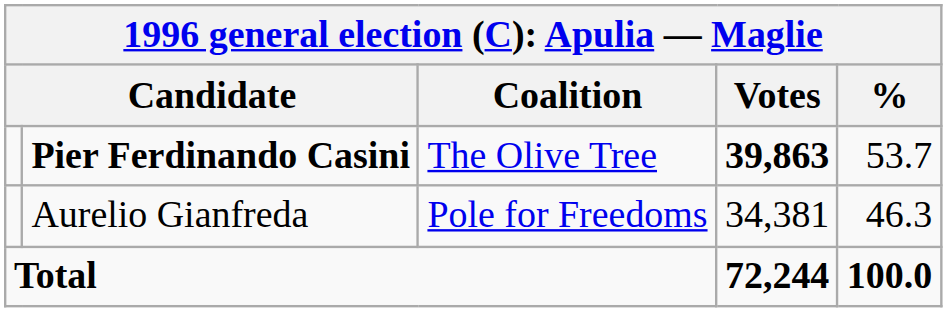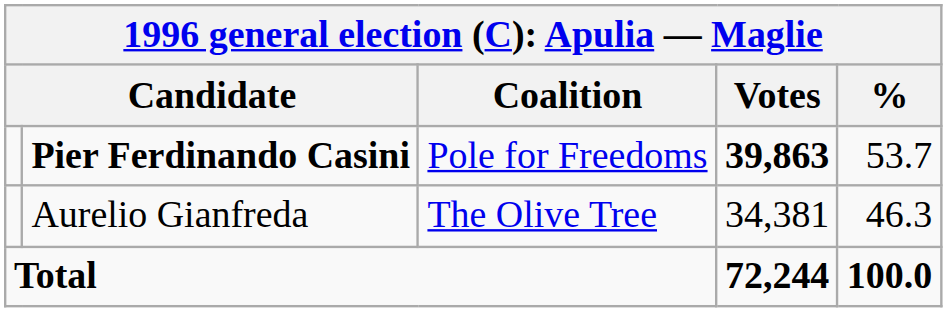Pier Ferdinando Casini | Coalition: The Olive Tree -> Pole for Freedoms
Aurelio Gianfreda | Coalition: Pole for Freedoms -> The Olive Tree
